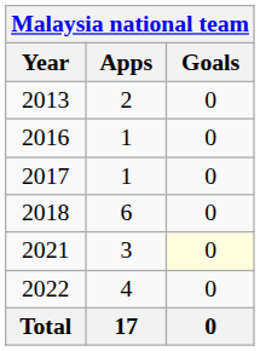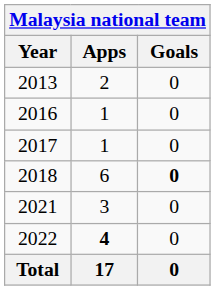2018 | Goals: normal -> bold
2021 | Goals: lightyellow background -> no background
2022 | Apps: normal -> bold
